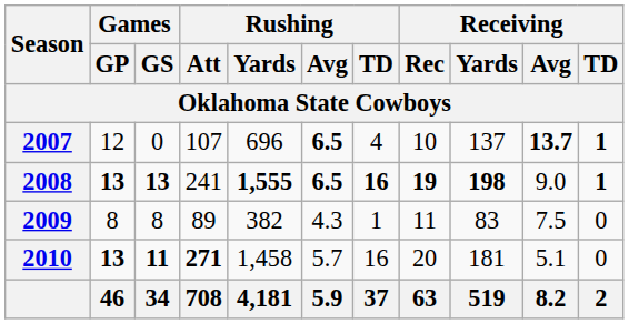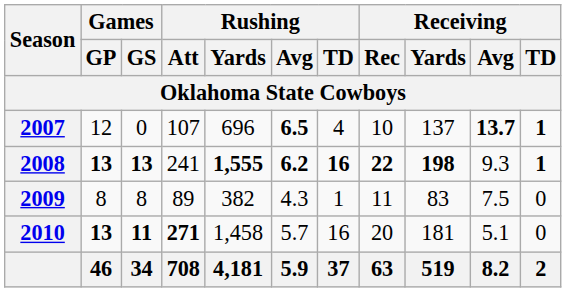2008 | Rushing / Avg: 6.5 -> 6.2
2008 | Receiving / Rec: 19 -> 22
2008 | Receiving / Avg: 9.0 -> 9.3
